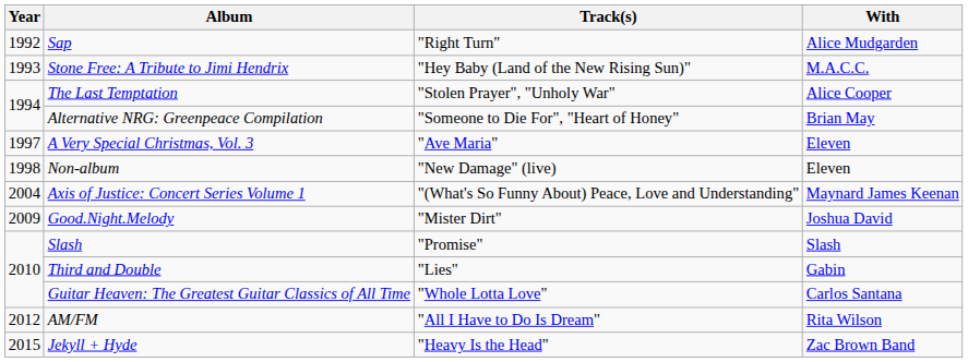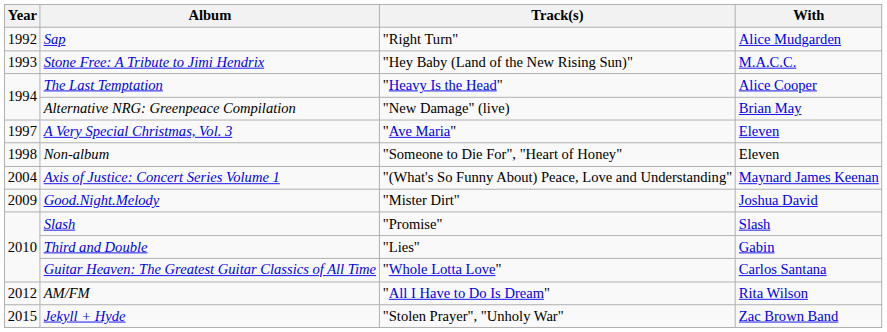The Last Temptation | Track(s): "Stolen Prayer", "Unholy War" -> "Heavy Is the Head"
Alternative NRG: Greenpeace Compilation | Track(s): "Someone to Die For", "Heart of Honey" -> "New Damage" (live)
Non-album | Track(s): "New Damage" (live) -> "Someone to Die For", "Heart of Honey"
Jekyll + Hyde | Track(s): "Heavy Is the Head" -> "Stolen Prayer", "Unholy War"
